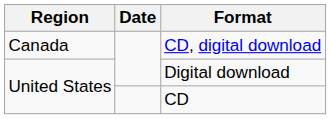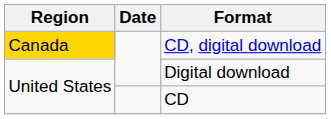CD, digital download | Region: no background -> gold background
